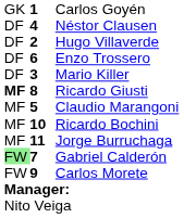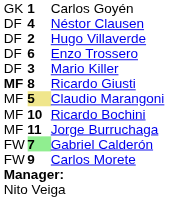Claudio Marangoni | column 2: no background -> khaki background
Gabriel Calderón | column 1: lightgreen background -> no background
Gabriel Calderón | column 2: no background -> lightgreen background
